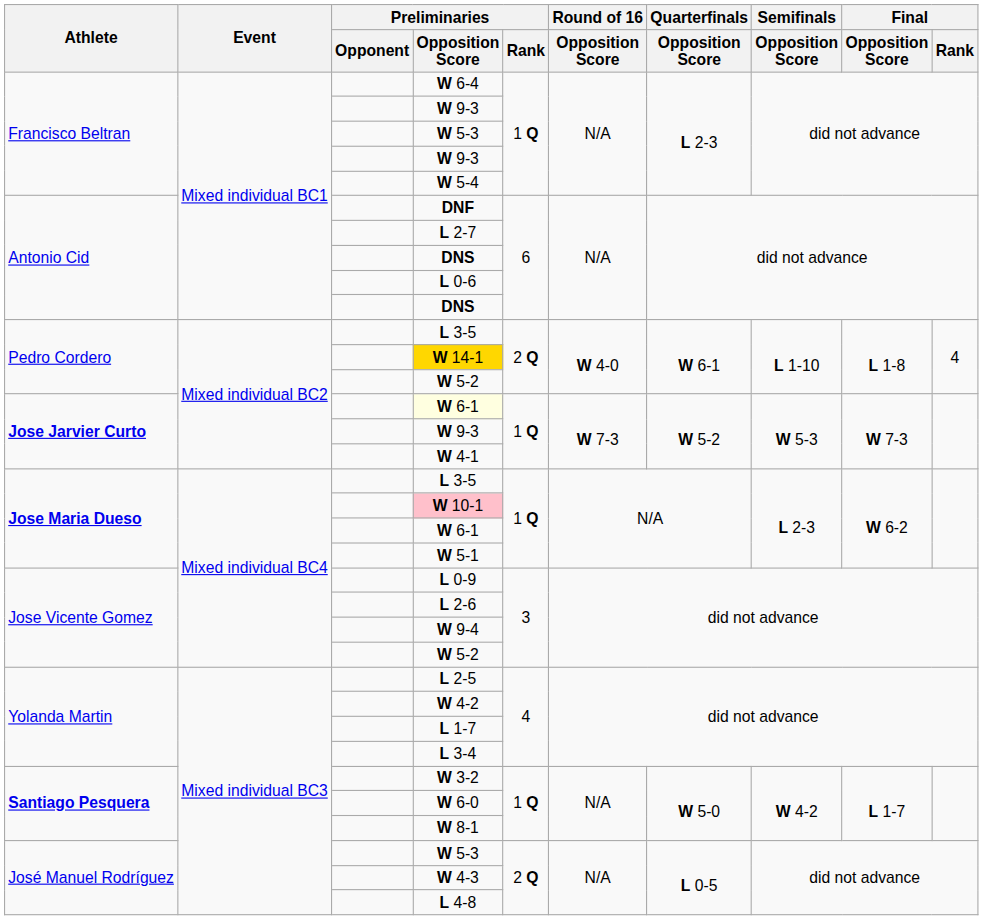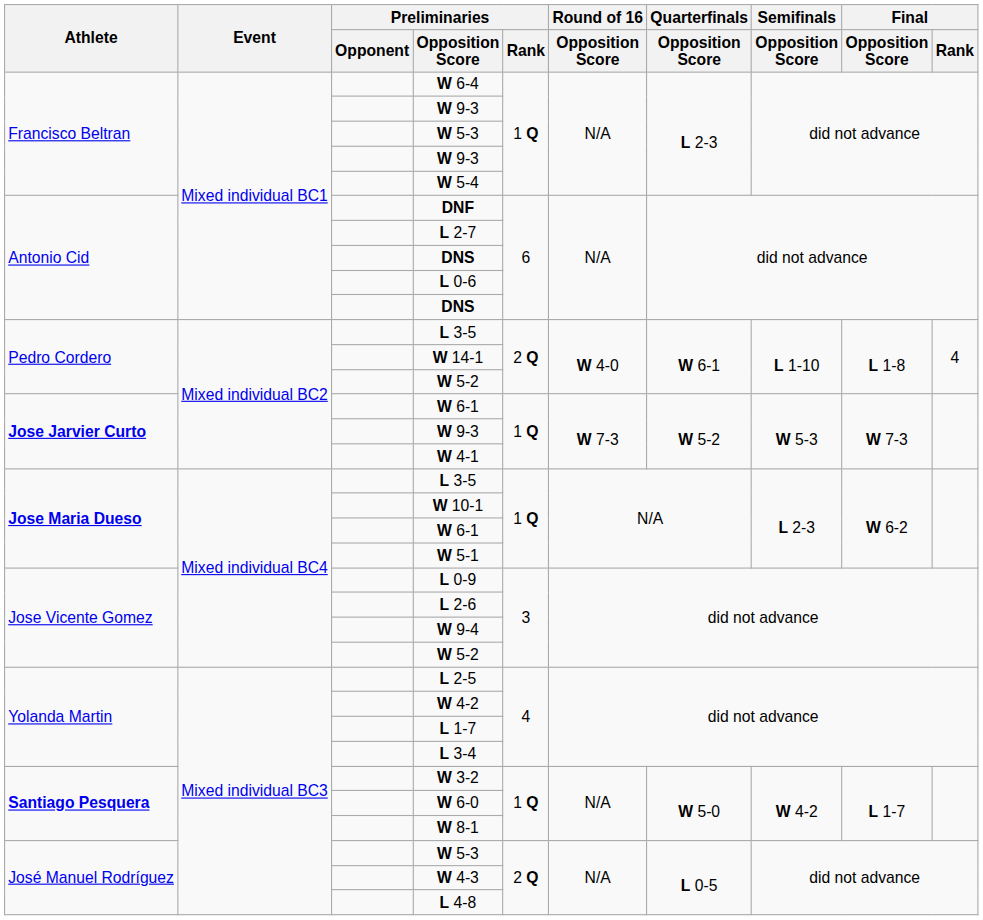W 14-1 | Preliminaries / Opposition Score: gold background -> no background
Jose Jarvier Curto / W 6-1 | Preliminaries / Opposition Score: lightyellow background -> no background
W 10-1 | Preliminaries / Opposition Score: pink background -> no background
